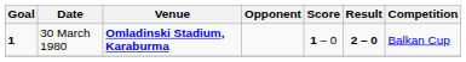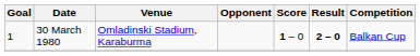30 March 1980 | Goal: bold -> normal
30 March 1980 | Venue: bold -> normal
